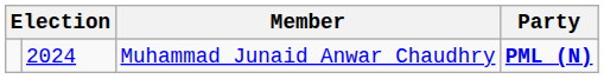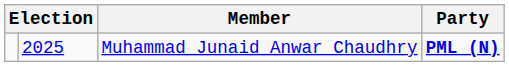Muhammad Junaid Anwar Chaudhry | column 2: 2024 -> 2025
